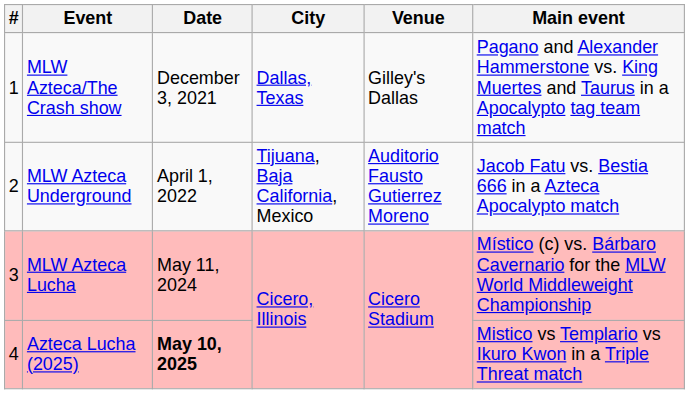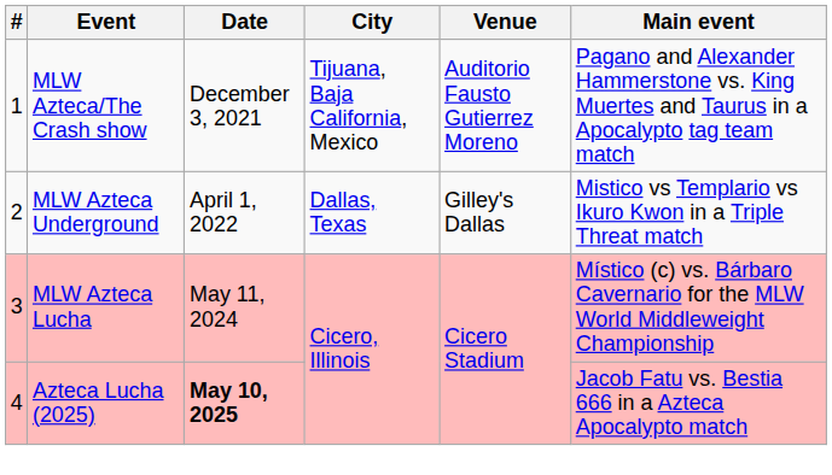MLW Azteca/The Crash show | City: Dallas, Texas -> Tijuana, Baja California, Mexico
MLW Azteca/The Crash show | Venue: Gilley's Dallas -> Auditorio Fausto Gutierrez Moreno
MLW Azteca Underground | City: Tijuana, Baja California, Mexico -> Dallas, Texas
MLW Azteca Underground | Venue: Auditorio Fausto Gutierrez Moreno -> Gilley's Dallas
MLW Azteca Underground | Main event: Jacob Fatu vs. Bestia 666 in a Azteca Apocalypto match -> Mistico vs Templario vs Ikuro Kwon in a Triple Threat match
Azteca Lucha (2025) | Main event: Mistico vs Templario vs Ikuro Kwon in a Triple Threat match -> Jacob Fatu vs. Bestia 666 in a Azteca Apocalypto match
